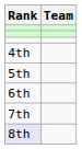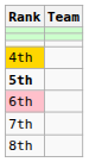row 5 | Rank: no background -> gold background
row 6 | Rank: normal -> bold
row 7 | Rank: no background -> pink background
row 9 | Rank: lavender background -> no background
